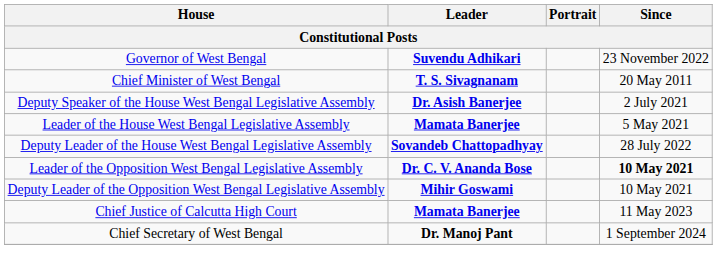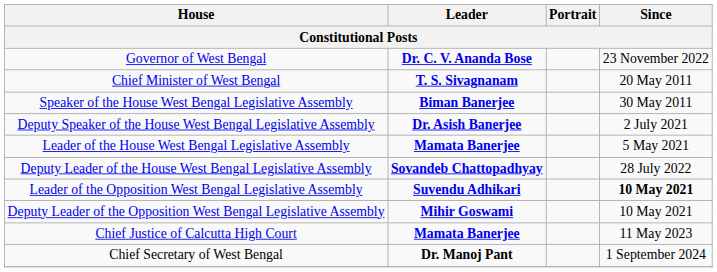Governor of West Bengal | Leader: Suvendu Adhikari -> Dr. C. V. Ananda Bose
+ row: Speaker of the House West Bengal Legislative Assembly | Biman Banerjee | 30 May 2011
Leader of the Opposition West Bengal Legislative Assembly | Leader: Dr. C. V. Ananda Bose -> Suvendu Adhikari
